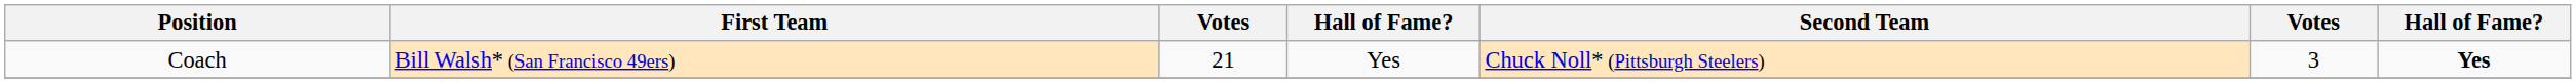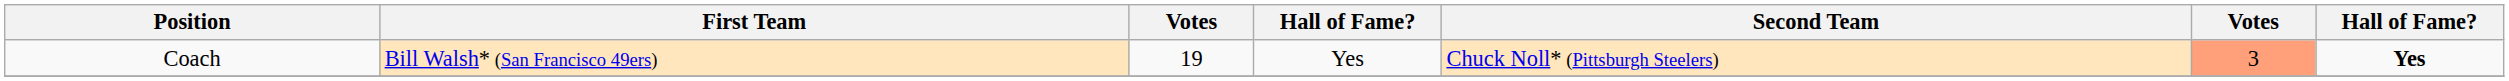Coach | column 3: 21 -> 19
Coach | column 6: no background -> lightsalmon background
